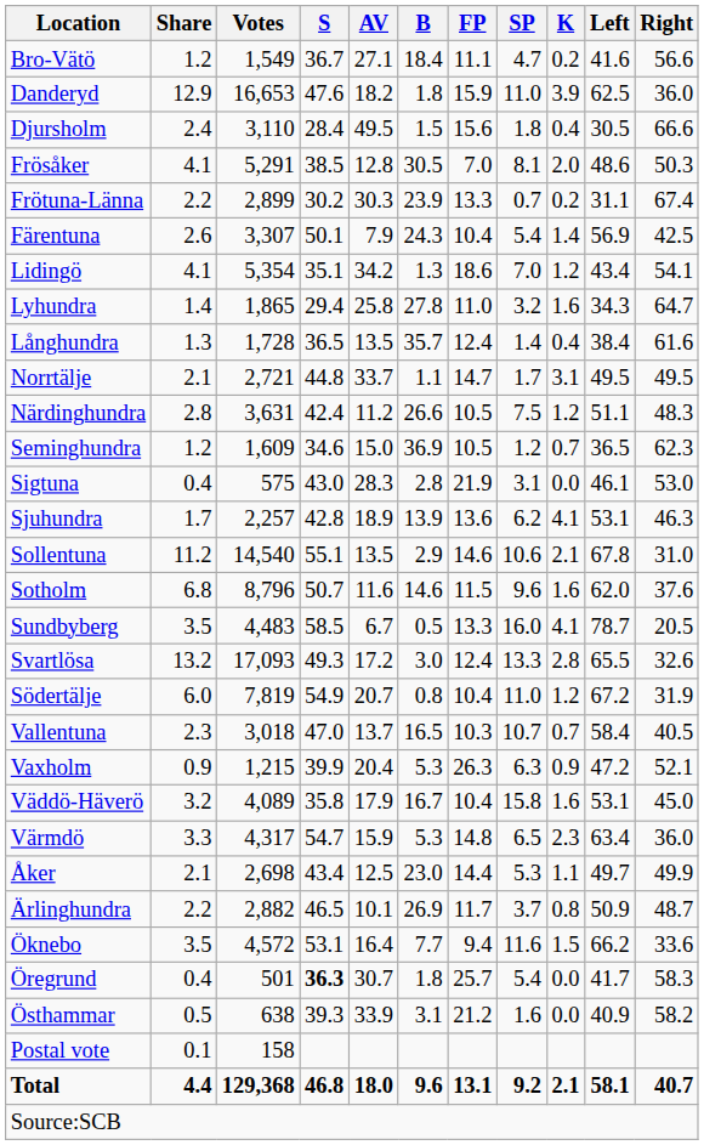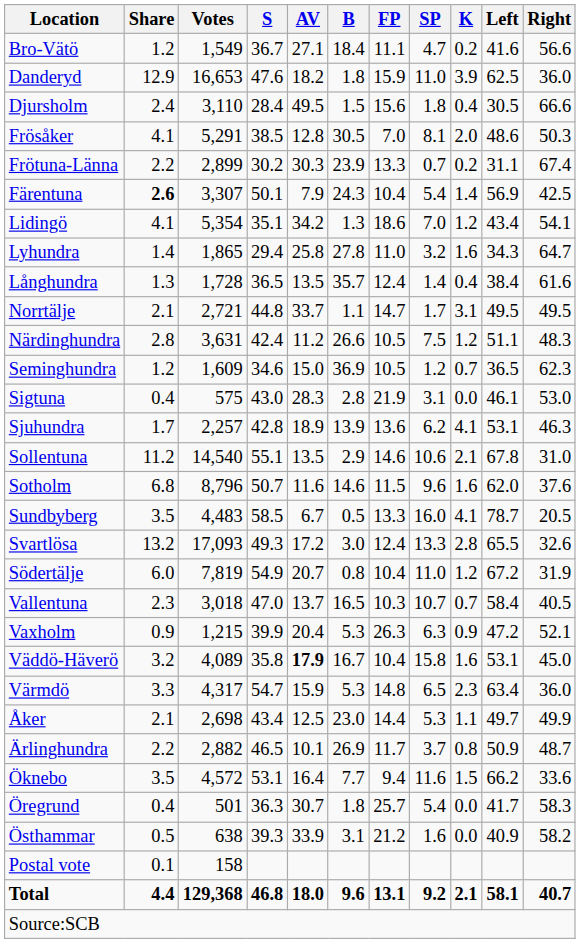Färentuna | Share: normal -> bold
Väddö-Häverö | AV: normal -> bold
Öregrund | S: bold -> normal
